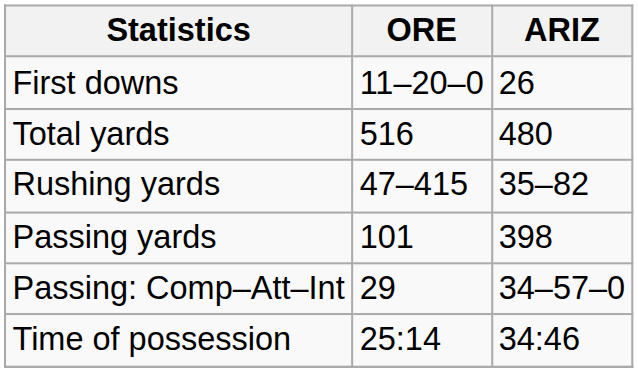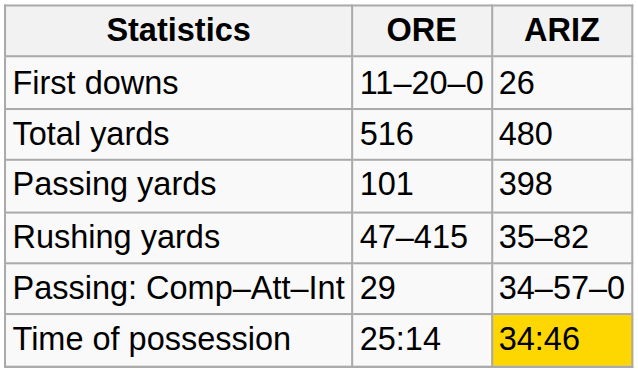rows swapped: Rushing yards <-> Passing yards
Time of possession | ARIZ: no background -> gold background
